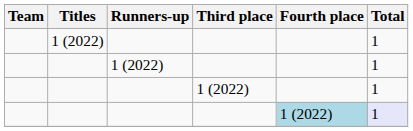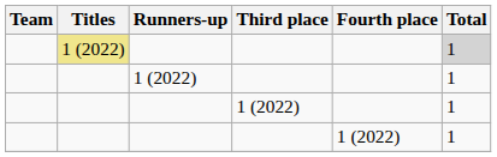row 2 | Titles: no background -> khaki background
row 2 | Total: no background -> lightgrey background
row 5 | Fourth place: lightblue background -> no background
row 5 | Total: lavender background -> no background
